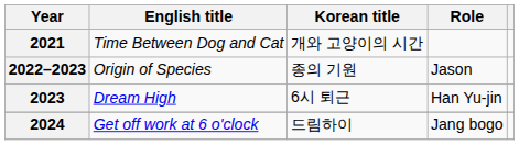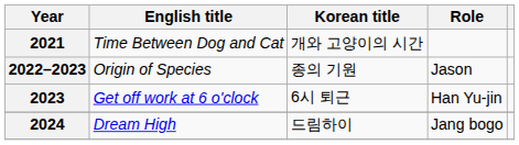2023 | English title: Dream High -> Get off work at 6 o'clock
2024 | English title: Get off work at 6 o'clock -> Dream High
